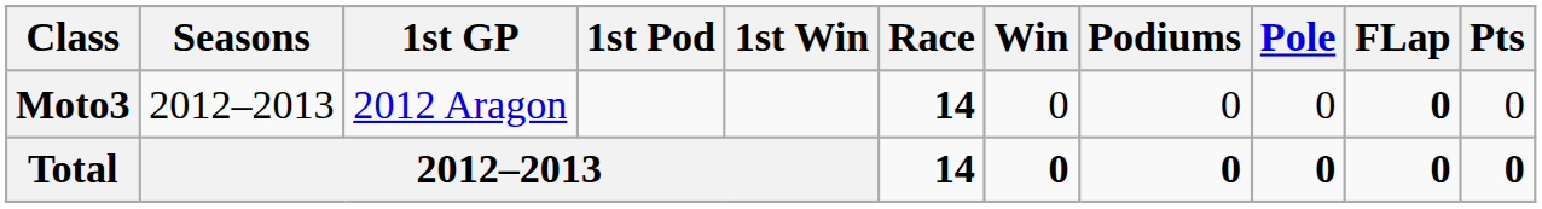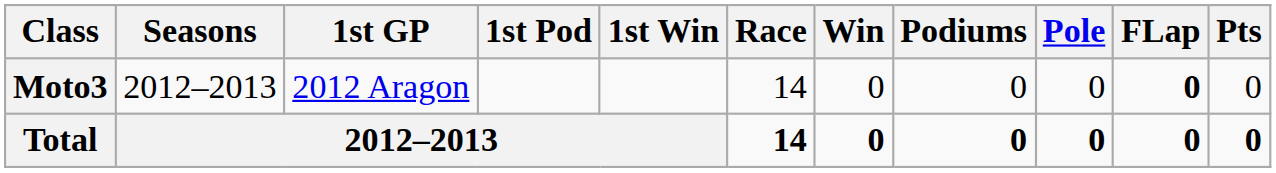Moto3 | Race: bold -> normal
